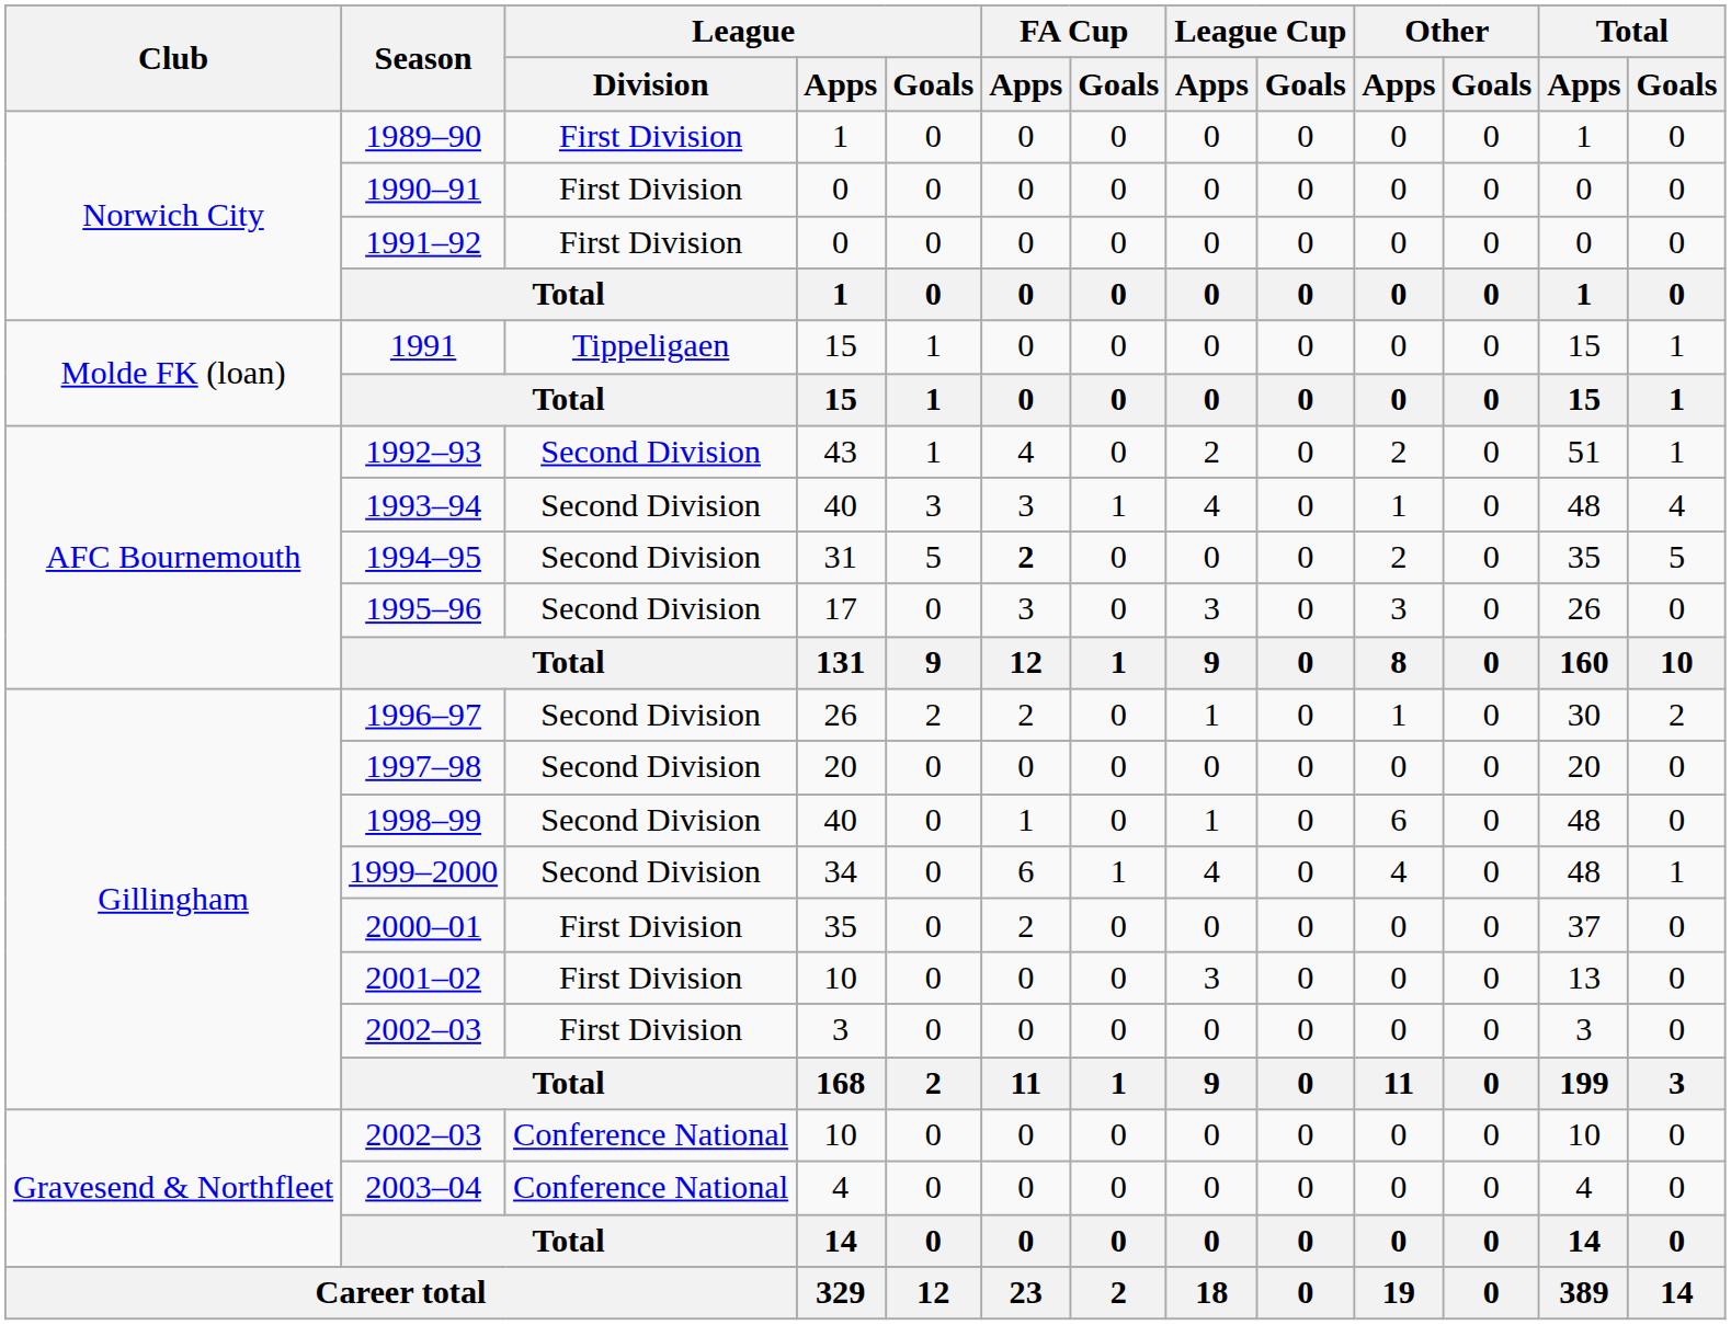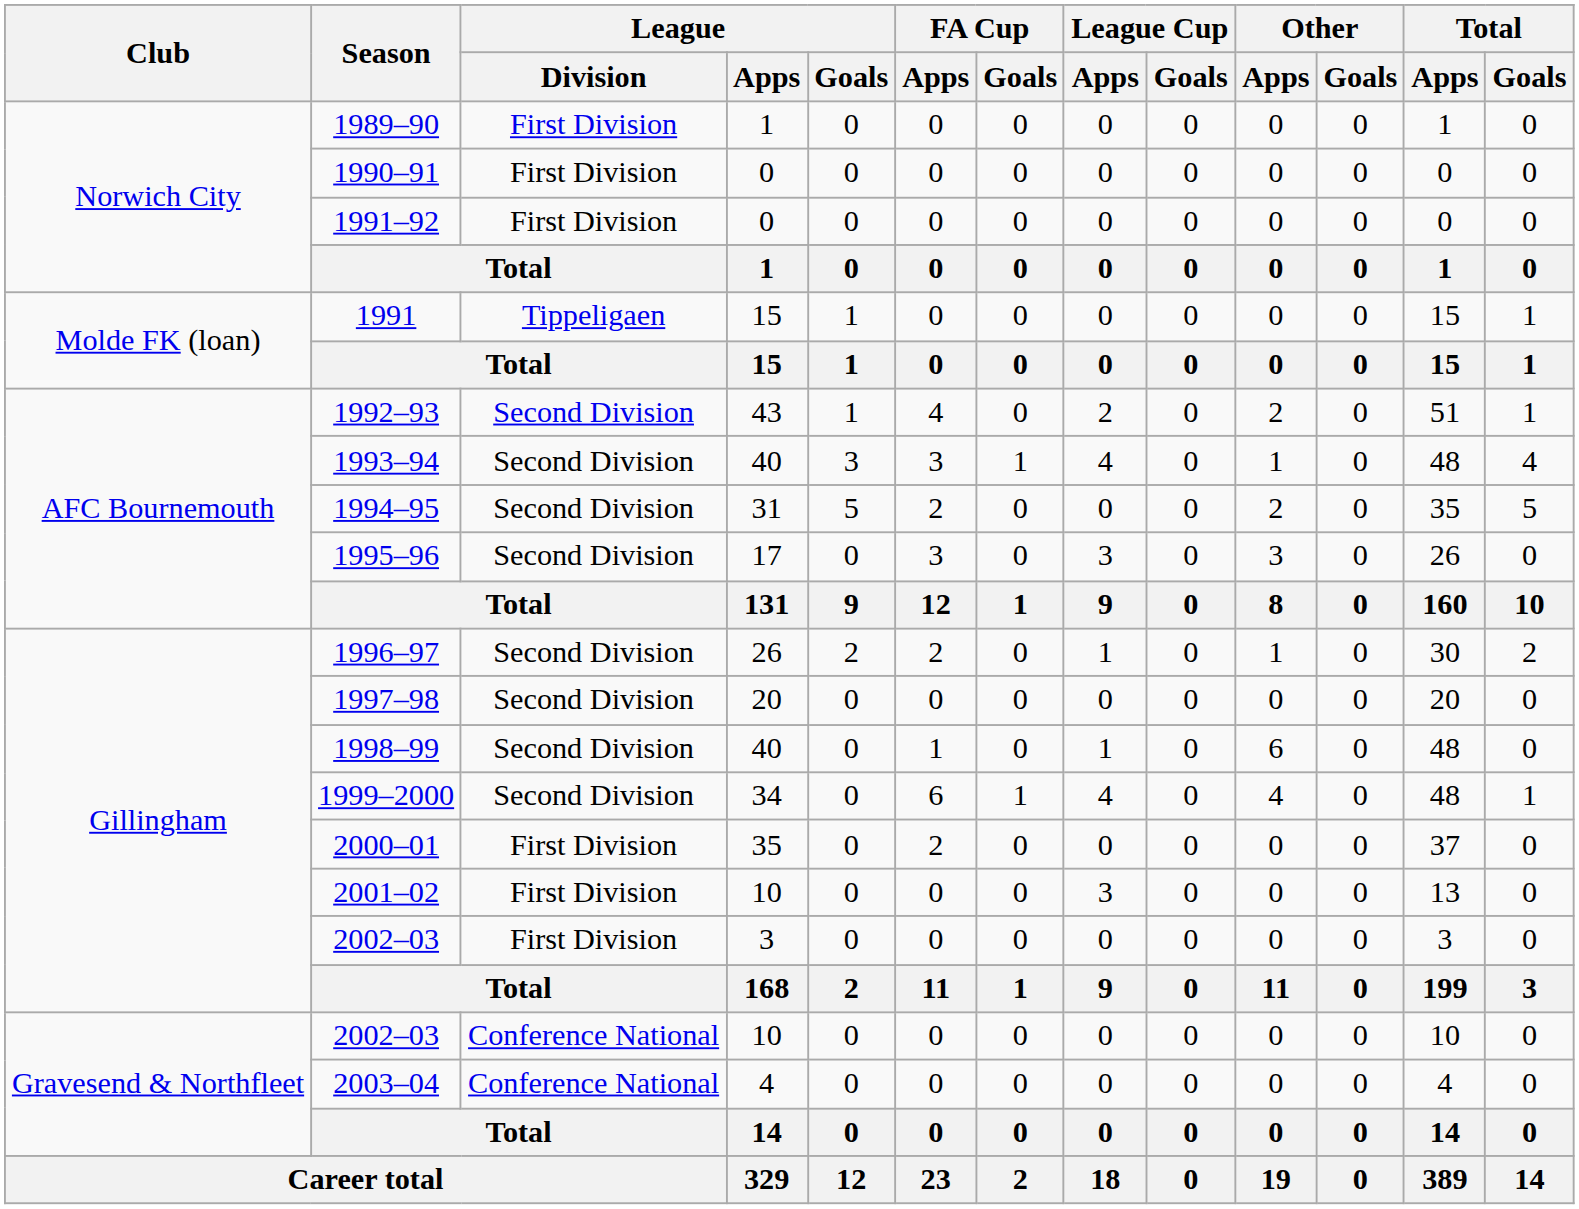1994–95 | FA Cup / Apps: bold -> normal
